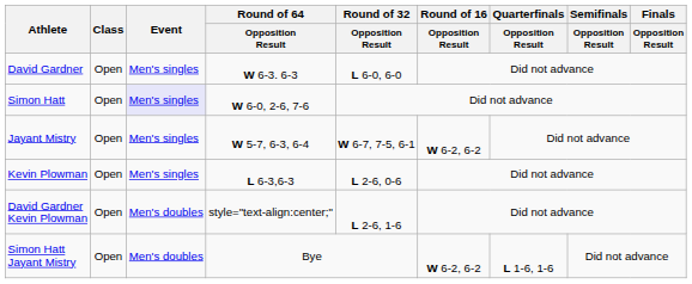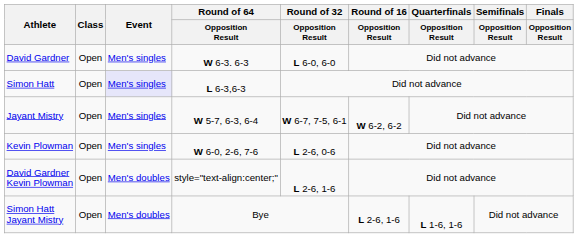Simon Hatt | Round of 64 / Opposition Result: W 6-0, 2-6, 7-6 -> L 6-3,6-3
Kevin Plowman | Round of 64 / Opposition Result: L 6-3,6-3 -> W 6-0, 2-6, 7-6
Simon Hatt Jayant Mistry | Round of 16 / Opposition Result: W 6-2, 6-2 -> L 2-6, 1-6
